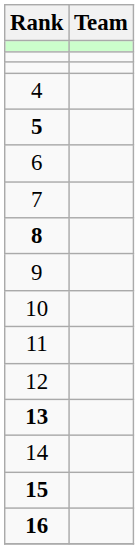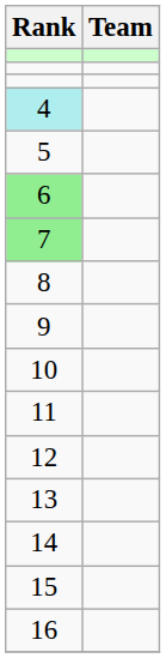row 5 | Rank: no background -> paleturquoise background
row 6 | Rank: bold -> normal
row 7 | Rank: no background -> lightgreen background
row 8 | Rank: no background -> lightgreen background
row 9 | Rank: bold -> normal
row 14 | Rank: bold -> normal
row 16 | Rank: bold -> normal
row 17 | Rank: bold -> normal
